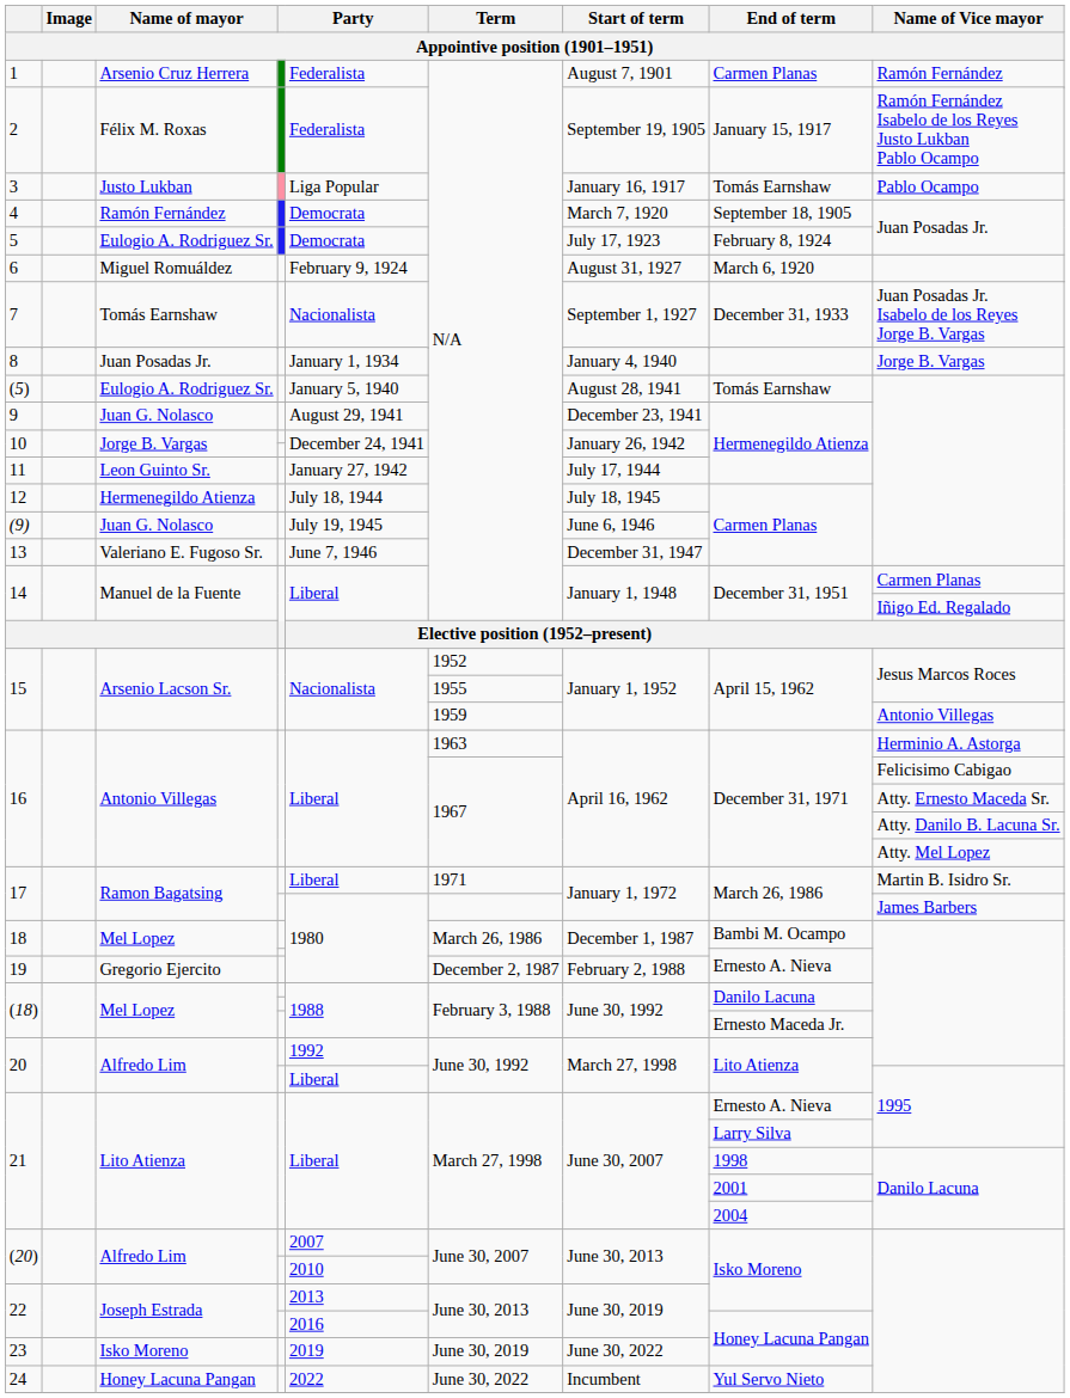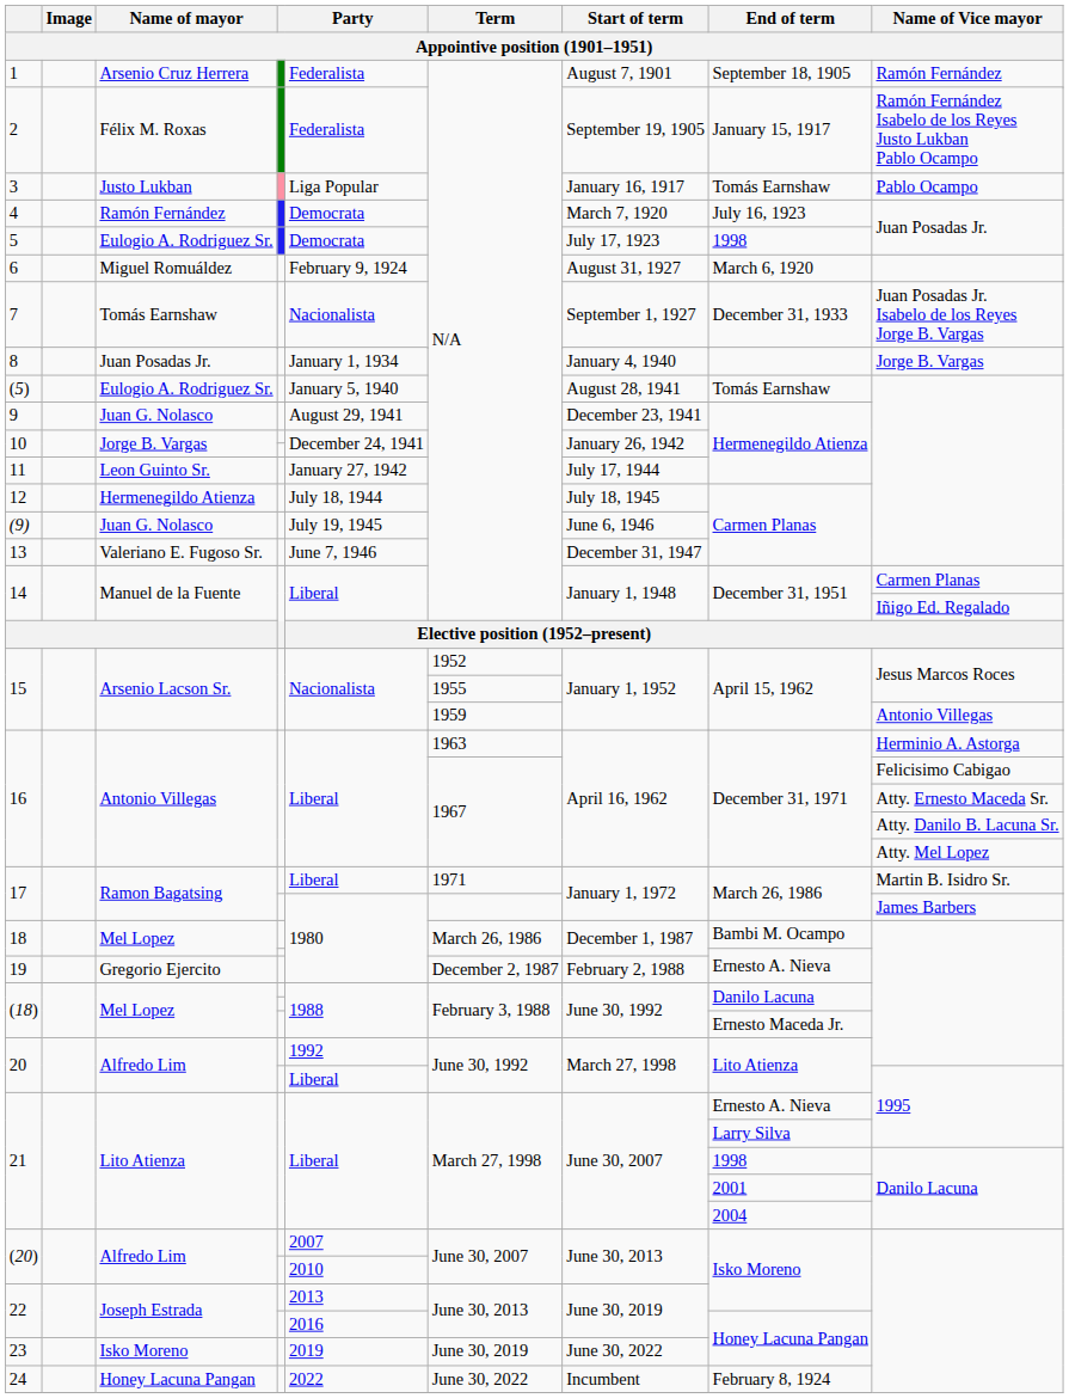1 | End of term / Appointive position (1901–1951): Carmen Planas -> September 18, 1905
4 | End of term / Appointive position (1901–1951): September 18, 1905 -> July 16, 1923
5 | End of term / Appointive position (1901–1951): February 8, 1924 -> 1998
24 | End of term / Appointive position (1901–1951): Yul Servo Nieto -> February 8, 1924
